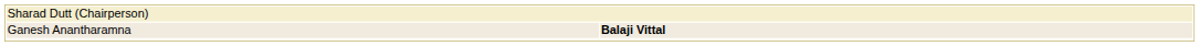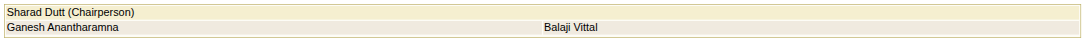Ganesh Anantharamna | column 2: bold -> normal
